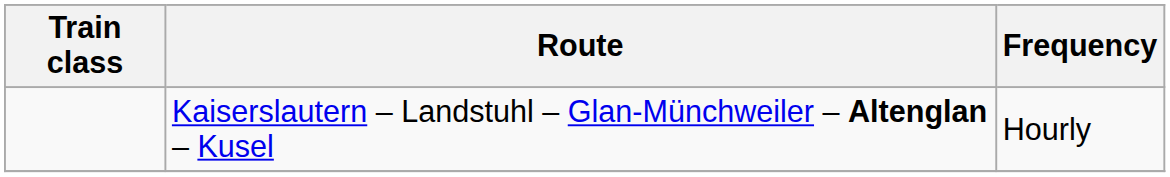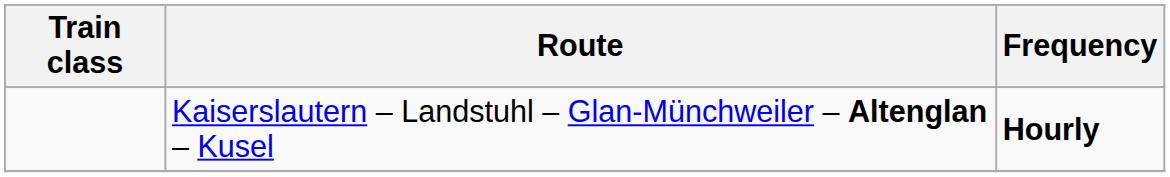row 2 | Frequency: normal -> bold
